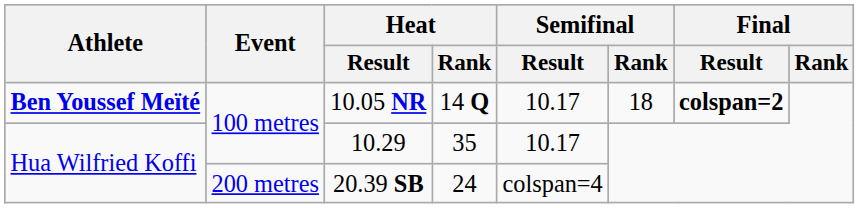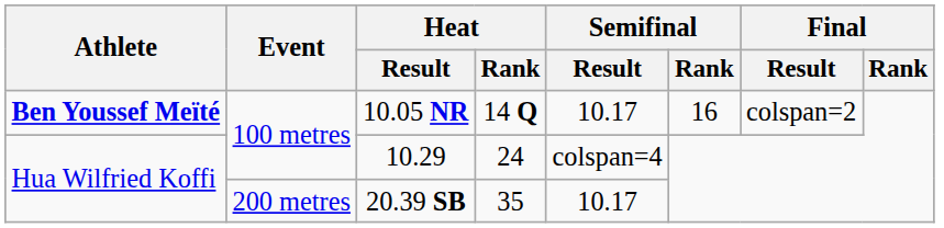10.05 NR | Semifinal / Rank: 18 -> 16
10.05 NR | Final / Result: bold -> normal
10.29 | Heat / Rank: 35 -> 24
10.29 | Semifinal / Result: 10.17 -> colspan=4
20.39 SB | Heat / Rank: 24 -> 35
20.39 SB | Semifinal / Result: colspan=4 -> 10.17
